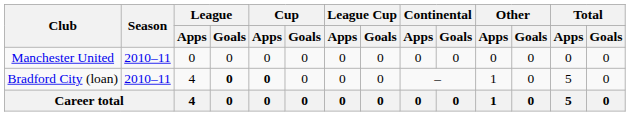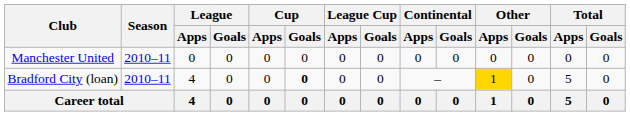Bradford City (loan) | League / Goals: bold -> normal
Bradford City (loan) | Cup / Apps: bold -> normal
Bradford City (loan) | Cup / Goals: normal -> bold
Bradford City (loan) | Other / Apps: no background -> gold background
